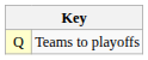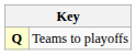Teams to playoffs | column 1: normal -> bold
